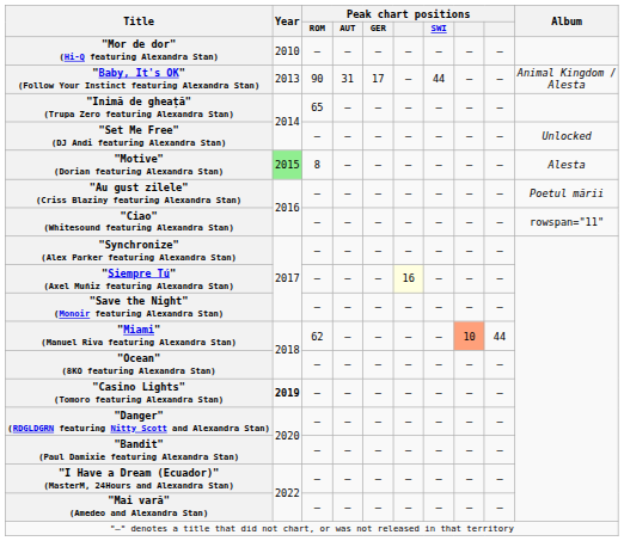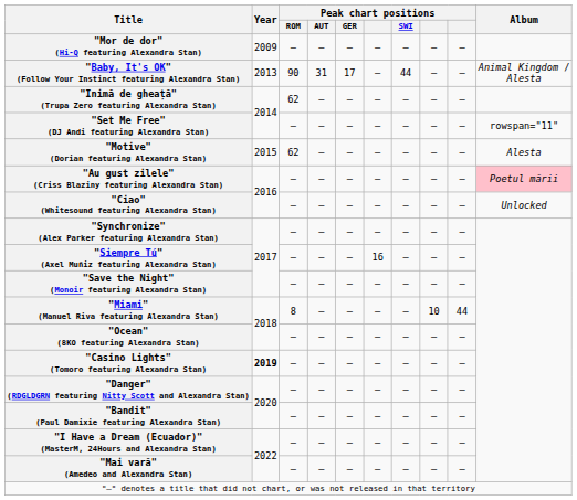"Mor de dor" (Hi-Q featuring Alexandra Stan) | Year: 2010 -> 2009
"Inimă de gheață" (Trupa Zero featuring Alexandra Stan) | Peak chart positions / ROM: 65 -> 62
"Set Me Free" (DJ Andi featuring Alexandra Stan) | Album: Unlocked -> rowspan="11"
"Motive" (Dorian featuring Alexandra Stan) | Year: lightgreen background -> no background
"Motive" (Dorian featuring Alexandra Stan) | Peak chart positions / ROM: 8 -> 62
"Au gust zilele" (Criss Blaziny featuring Alexandra Stan) | Album: no background -> pink background
"Ciao" (Whitesound featuring Alexandra Stan) | Album: rowspan="11" -> Unlocked
"Siempre Tú" (Axel Muñiz featuring Alexandra Stan) | column 6: lightyellow background -> no background
"Miami" (Manuel Riva featuring Alexandra Stan) | Peak chart positions / ROM: 62 -> 8
"Miami" (Manuel Riva featuring Alexandra Stan) | column 8: lightsalmon background -> no background
